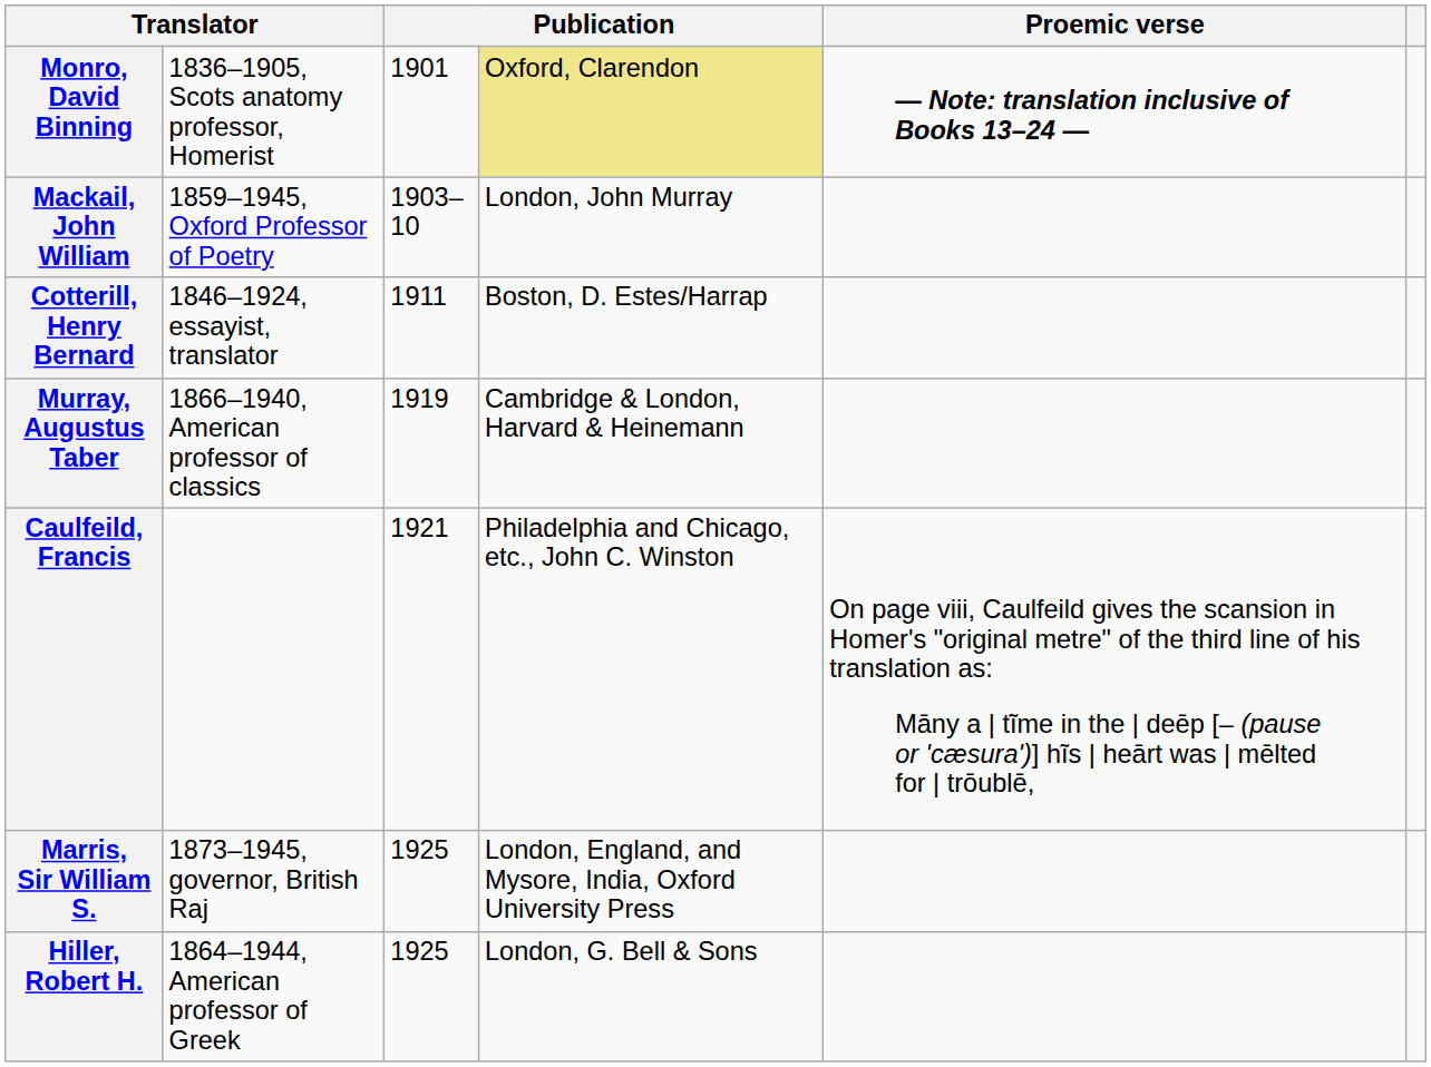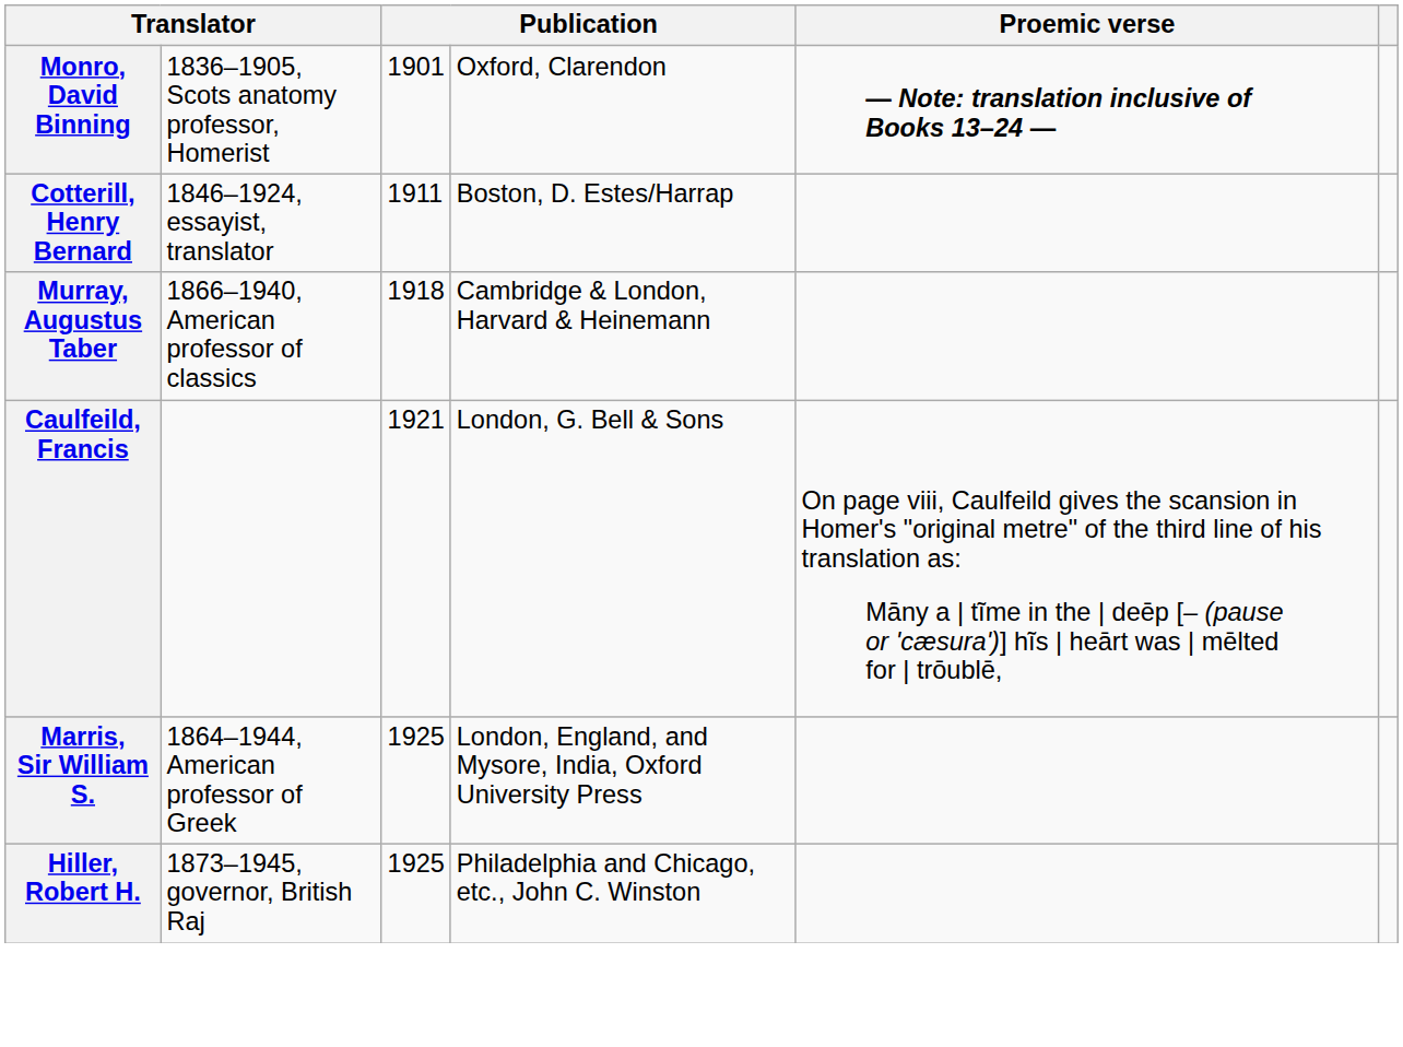Monro, David Binning | column 4: khaki background -> no background
- row: Mackail, John William | 1859–1945, Oxford Professor of Poetry | 1903–10 | London, John Murray
Murray, Augustus Taber | column 3: 1919 -> 1918
Caulfeild, Francis | column 4: Philadelphia and Chicago, etc., John C. Winston -> London, G. Bell & Sons
Marris, Sir William S. | column 2: 1873–1945, governor, British Raj -> 1864–1944, American professor of Greek
Hiller, Robert H. | column 2: 1864–1944, American professor of Greek -> 1873–1945, governor, British Raj
Hiller, Robert H. | column 4: London, G. Bell & Sons -> Philadelphia and Chicago, etc., John C. Winston
